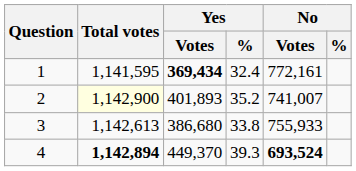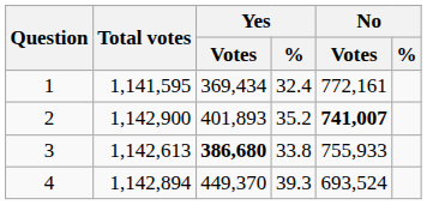1 | Yes / Votes: bold -> normal
2 | Total votes: lightyellow background -> no background
2 | No / Votes: normal -> bold
3 | Yes / Votes: normal -> bold
4 | Total votes: bold -> normal
4 | No / Votes: bold -> normal
